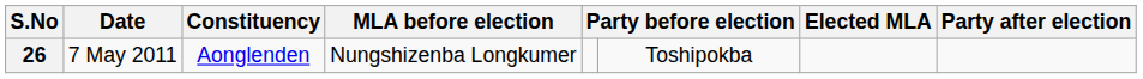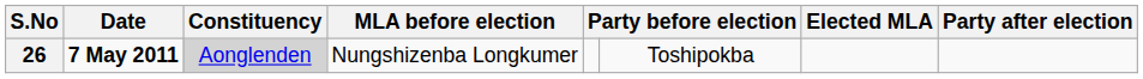26 | Date: normal -> bold
26 | Constituency: no background -> lightgrey background
